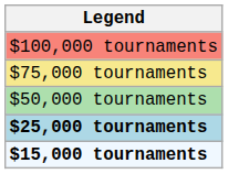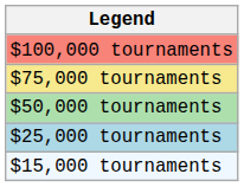row 5 | column 1: bold -> normal
row 6 | column 1: bold -> normal
